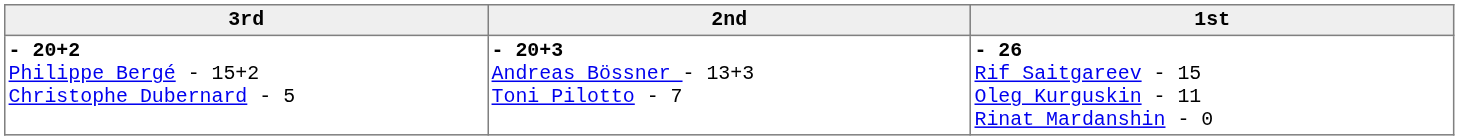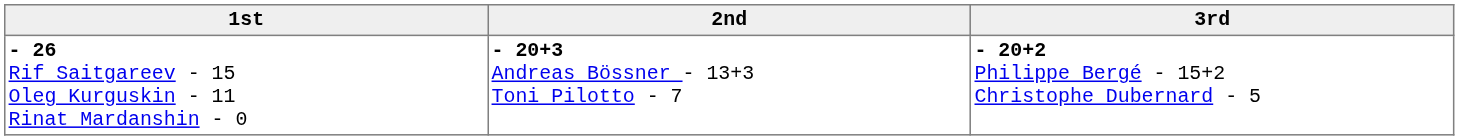columns swapped: 1st <-> 3rd
